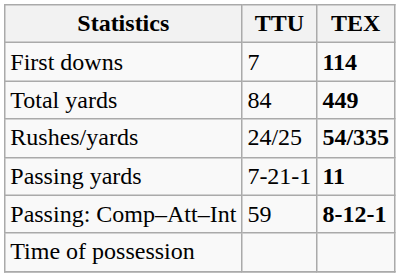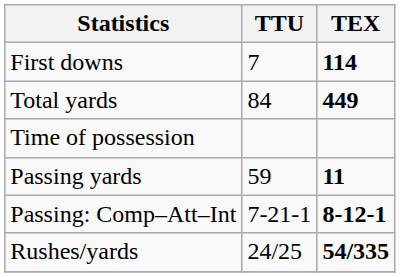rows swapped: Rushes/yards <-> Time of possession
Passing yards | TTU: 7-21-1 -> 59
Passing: Comp–Att–Int | TTU: 59 -> 7-21-1
